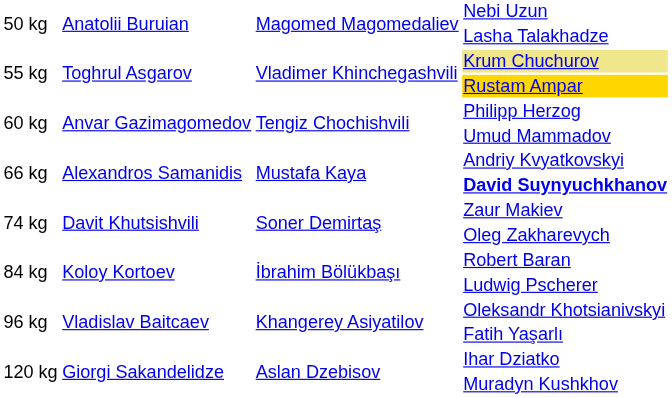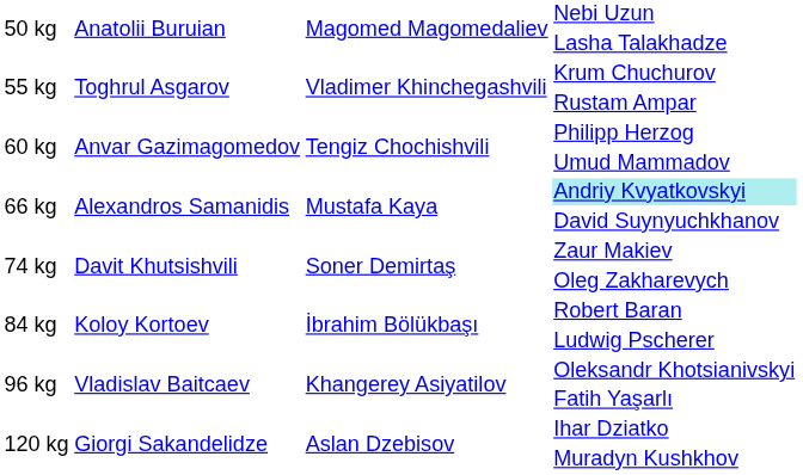Krum Chuchurov | column 4: khaki background -> no background
Rustam Ampar | column 4: gold background -> no background
Andriy Kvyatkovskyi | column 4: no background -> paleturquoise background
David Suynyuchkhanov | column 4: bold -> normal
